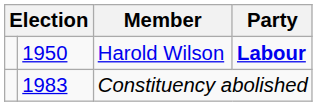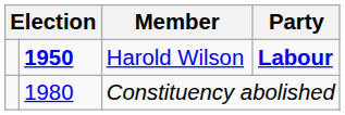Harold Wilson | column 2: normal -> bold
Constituency abolished | column 2: 1983 -> 1980
